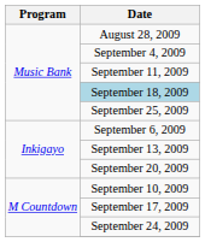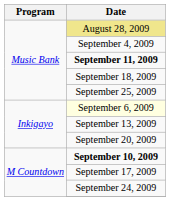August 28, 2009 | Date: no background -> khaki background
September 11, 2009 | Date: normal -> bold
September 18, 2009 | Date: lightblue background -> no background
September 6, 2009 | Date: no background -> lightyellow background
September 10, 2009 | Date: normal -> bold
